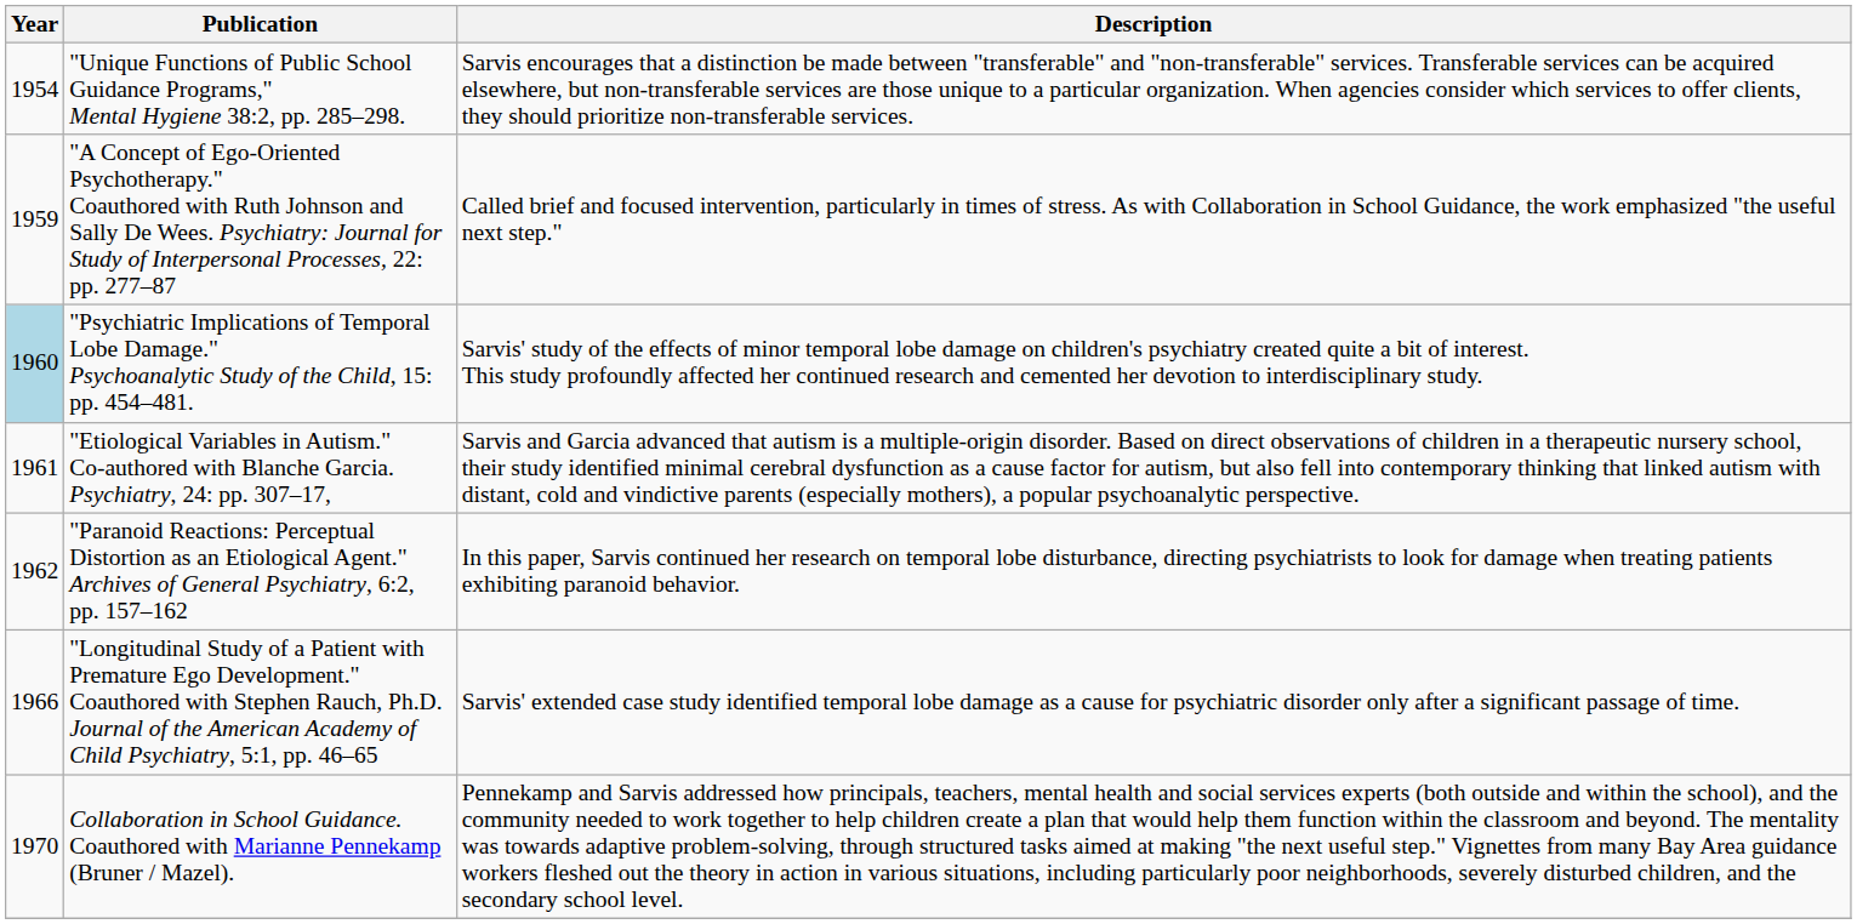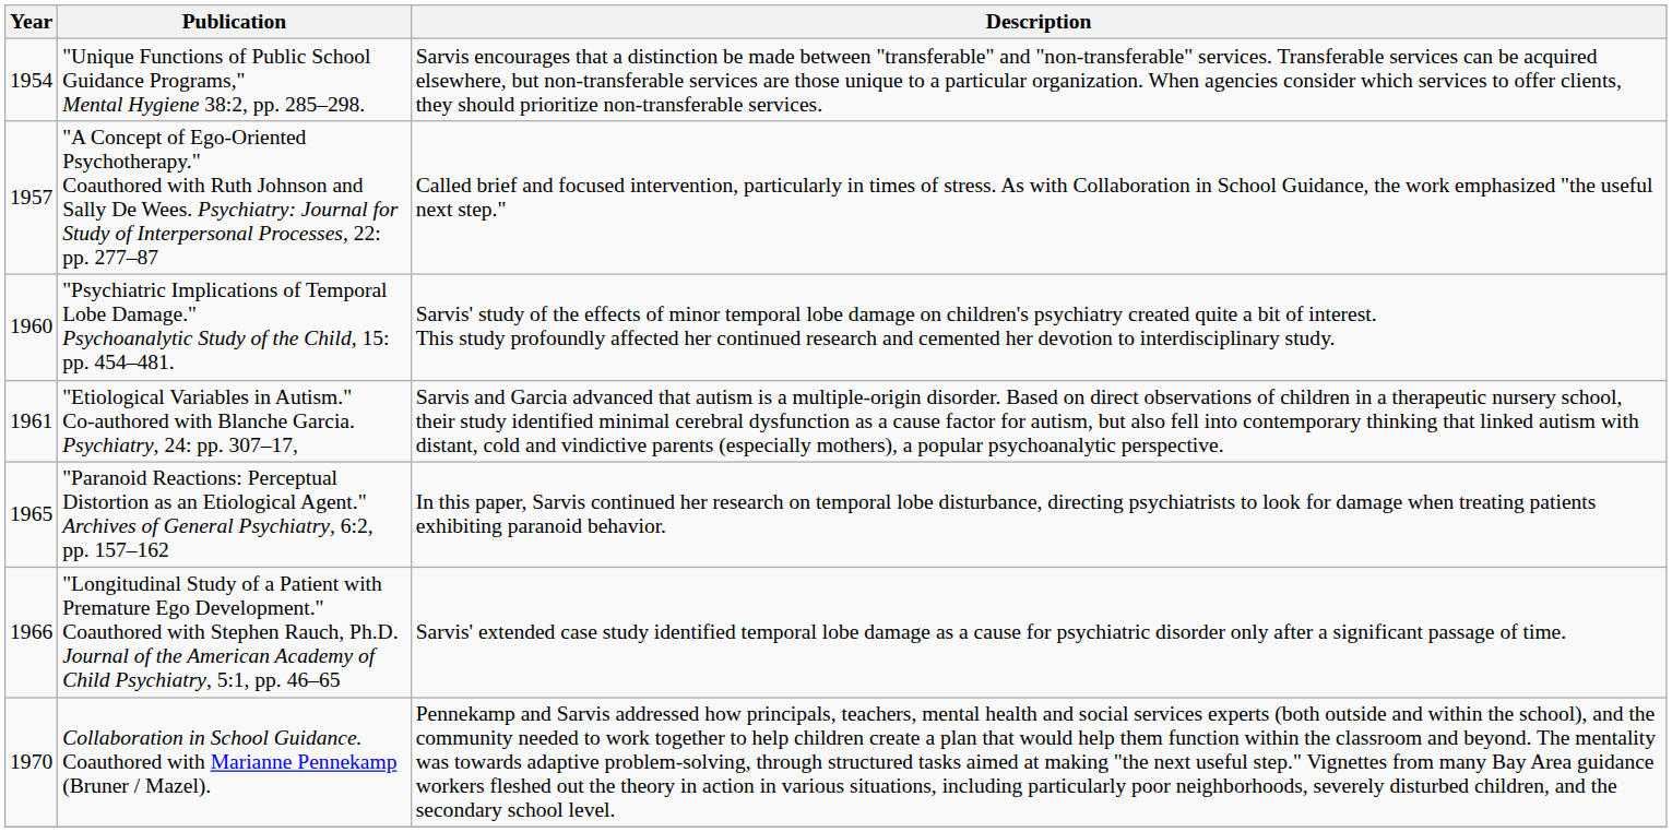row 3 | Year: 1959 -> 1957
row 4 | Year: lightblue background -> no background
row 6 | Year: 1962 -> 1965
